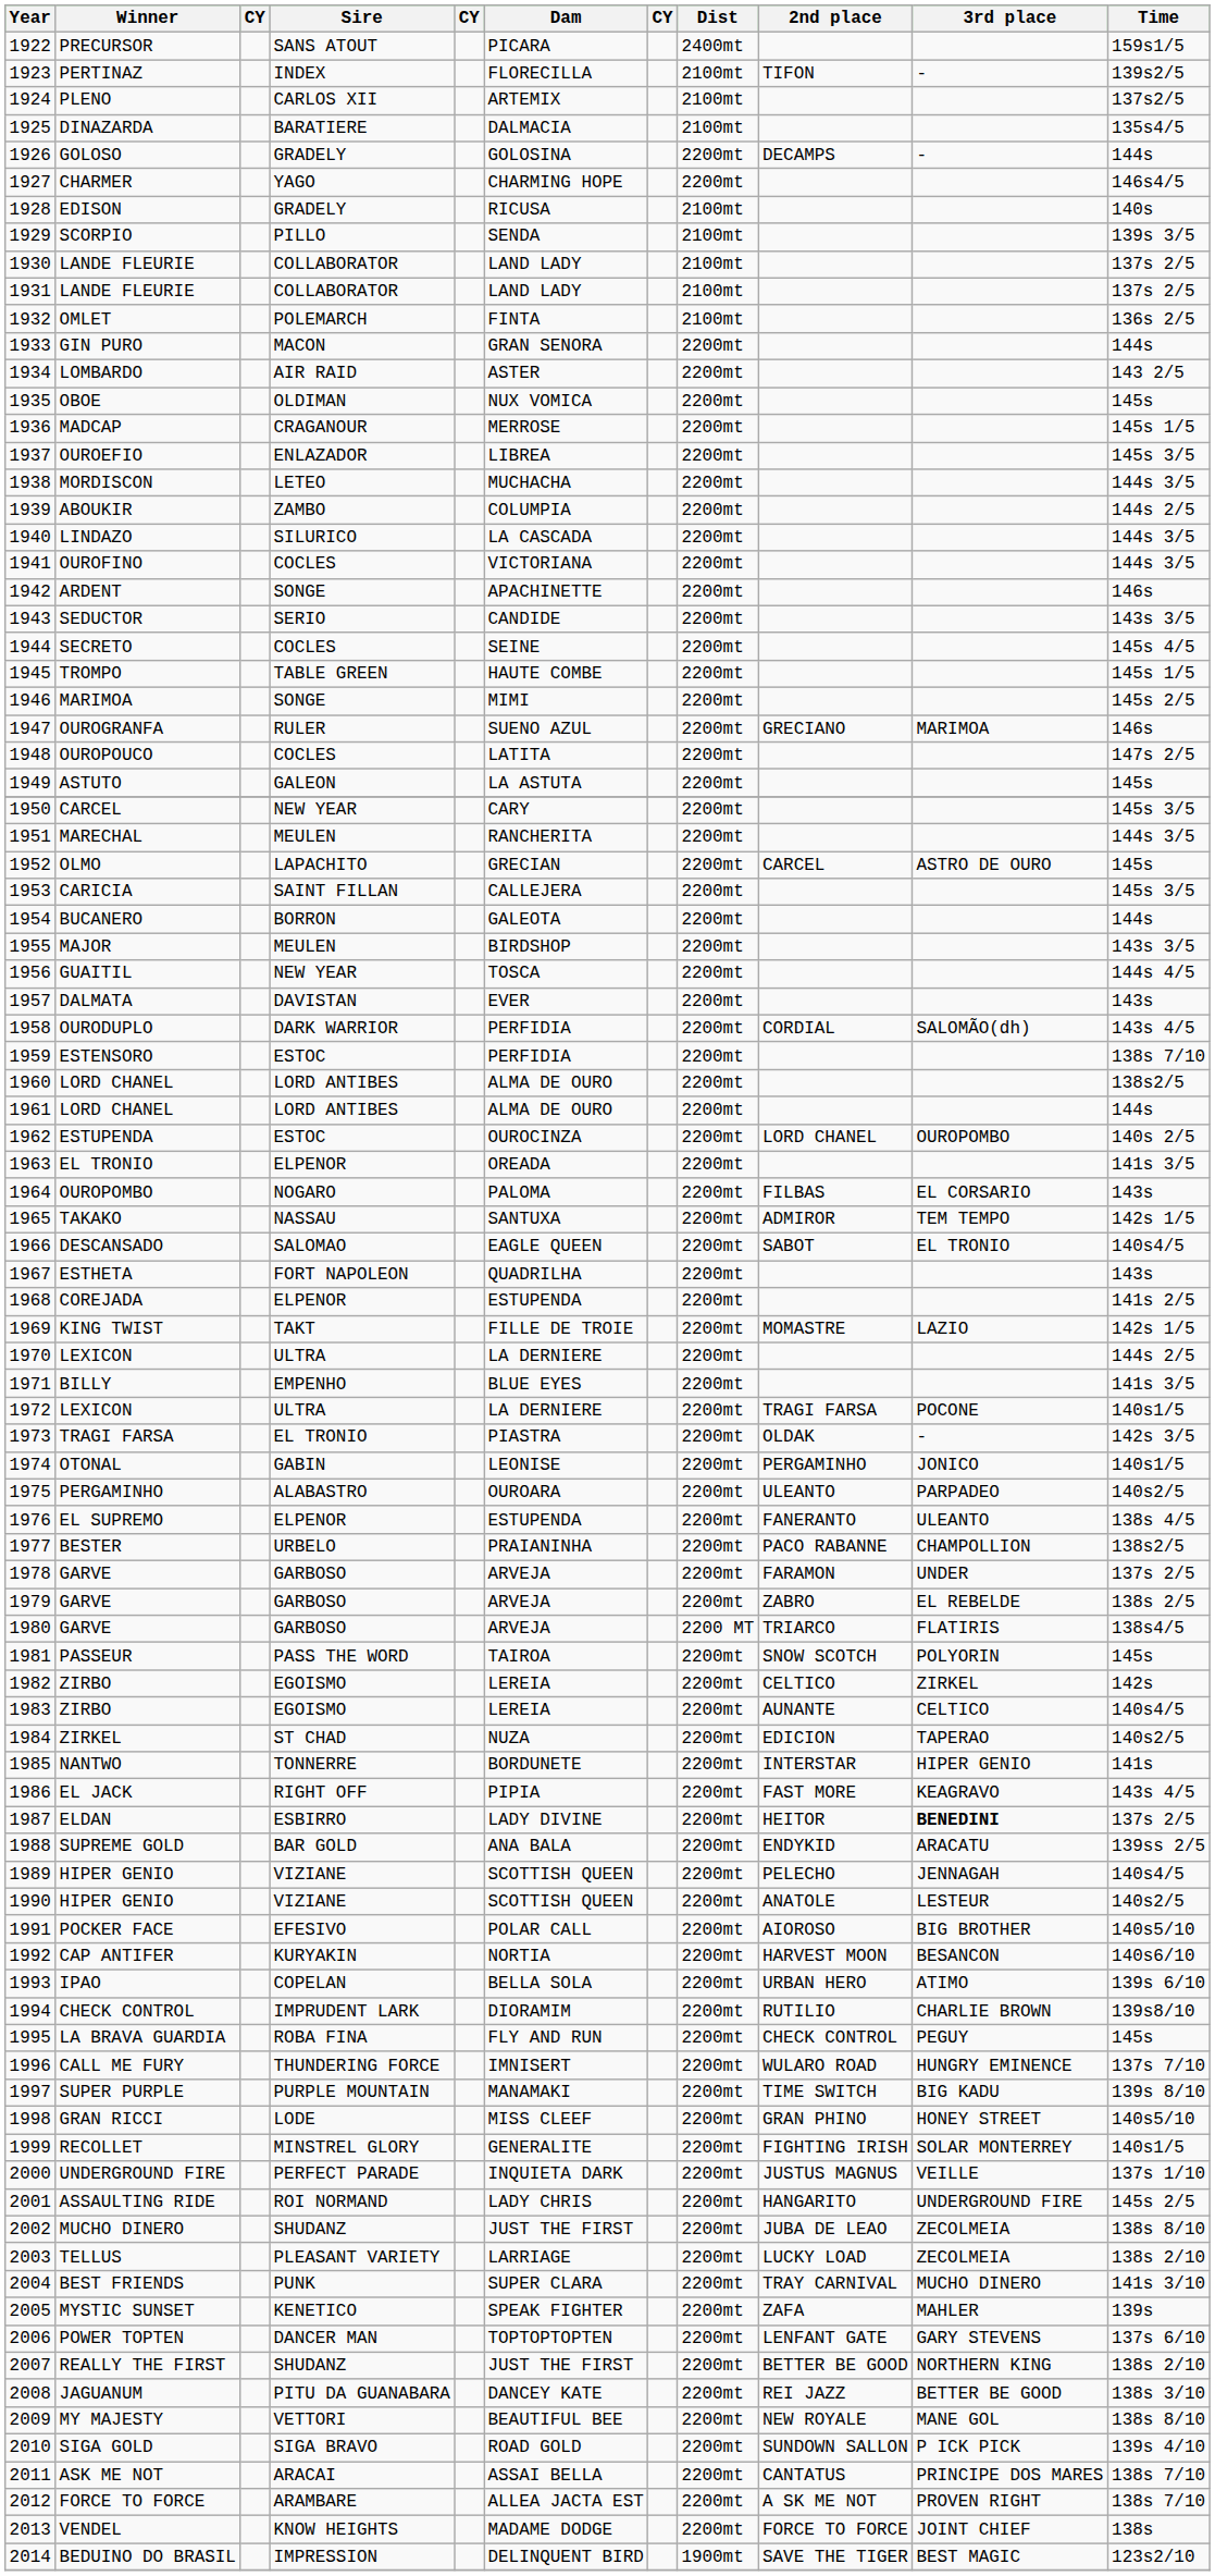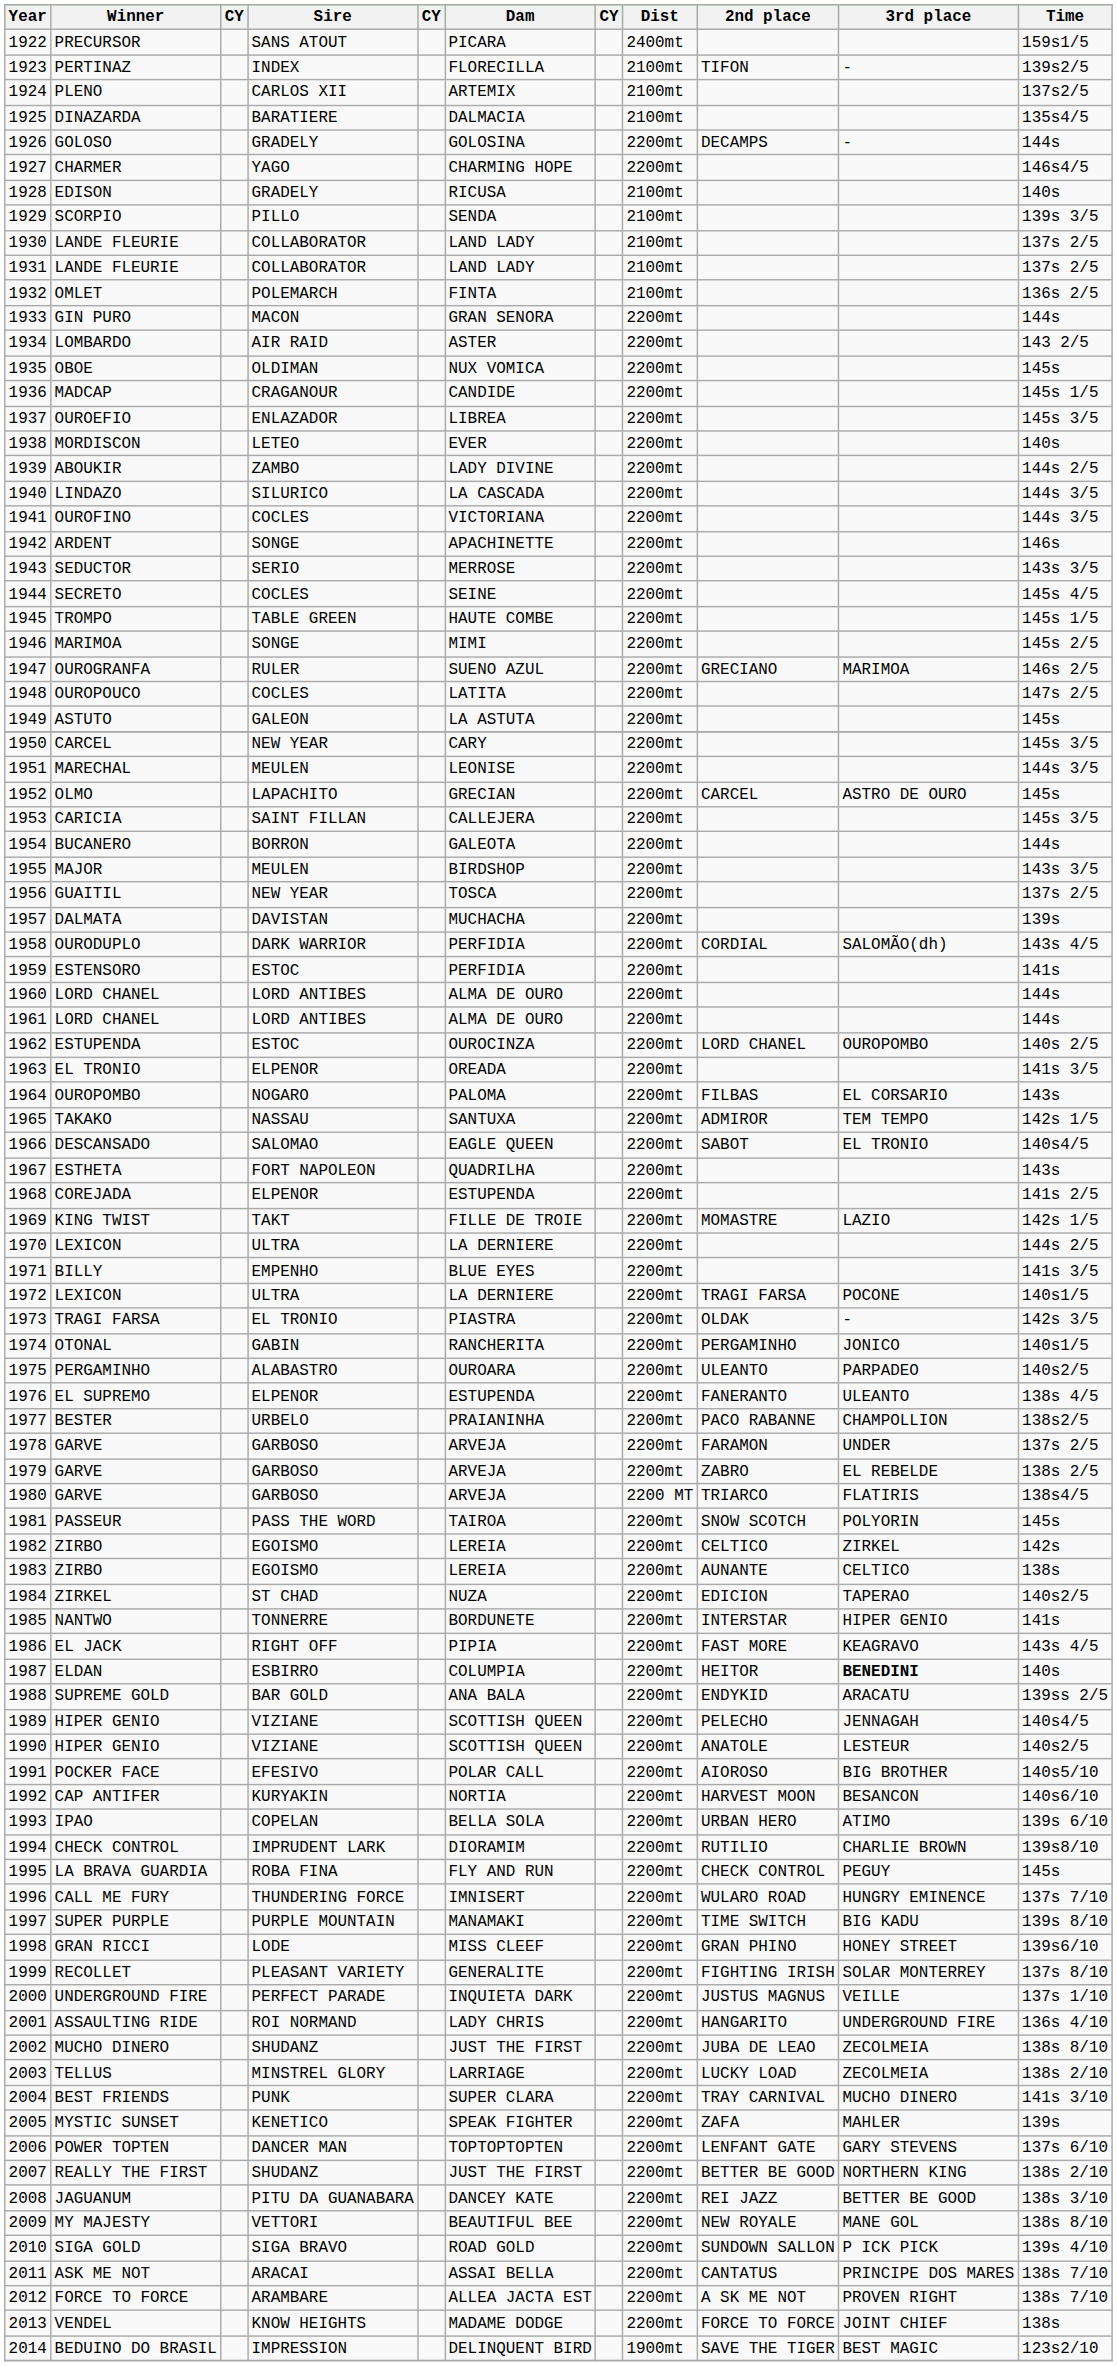MADCAP | Dam: MERROSE -> CANDIDE
MORDISCON | Dam: MUCHACHA -> EVER
MORDISCON | Time: 144s 3/5 -> 140s
ABOUKIR | Dam: COLUMPIA -> LADY DIVINE
SEDUCTOR | Dam: CANDIDE -> MERROSE
OUROGRANFA | Time: 146s -> 146s 2/5
MARECHAL | Dam: RANCHERITA -> LEONISE
GUAITIL | Time: 144s 4/5 -> 137s 2/5
DALMATA | Dam: EVER -> MUCHACHA
DALMATA | Time: 143s -> 139s
ESTENSORO | Time: 138s 7/10 -> 141s
1960 / LORD CHANEL | Time: 138s2/5 -> 144s
OTONAL | Dam: LEONISE -> RANCHERITA
1983 / ZIRBO | Time: 140s4/5 -> 138s
ELDAN | Dam: LADY DIVINE -> COLUMPIA
ELDAN | Time: 137s 2/5 -> 140s
GRAN RICCI | Time: 140s5/10 -> 139s6/10
RECOLLET | Sire: MINSTREL GLORY -> PLEASANT VARIETY
RECOLLET | Time: 140s1/5 -> 137s 8/10
ASSAULTING RIDE | Time: 145s 2/5 -> 136s 4/10
TELLUS | Sire: PLEASANT VARIETY -> MINSTREL GLORY
